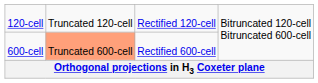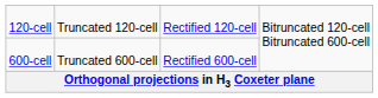600-cell | column 2: lightsalmon background -> no background
